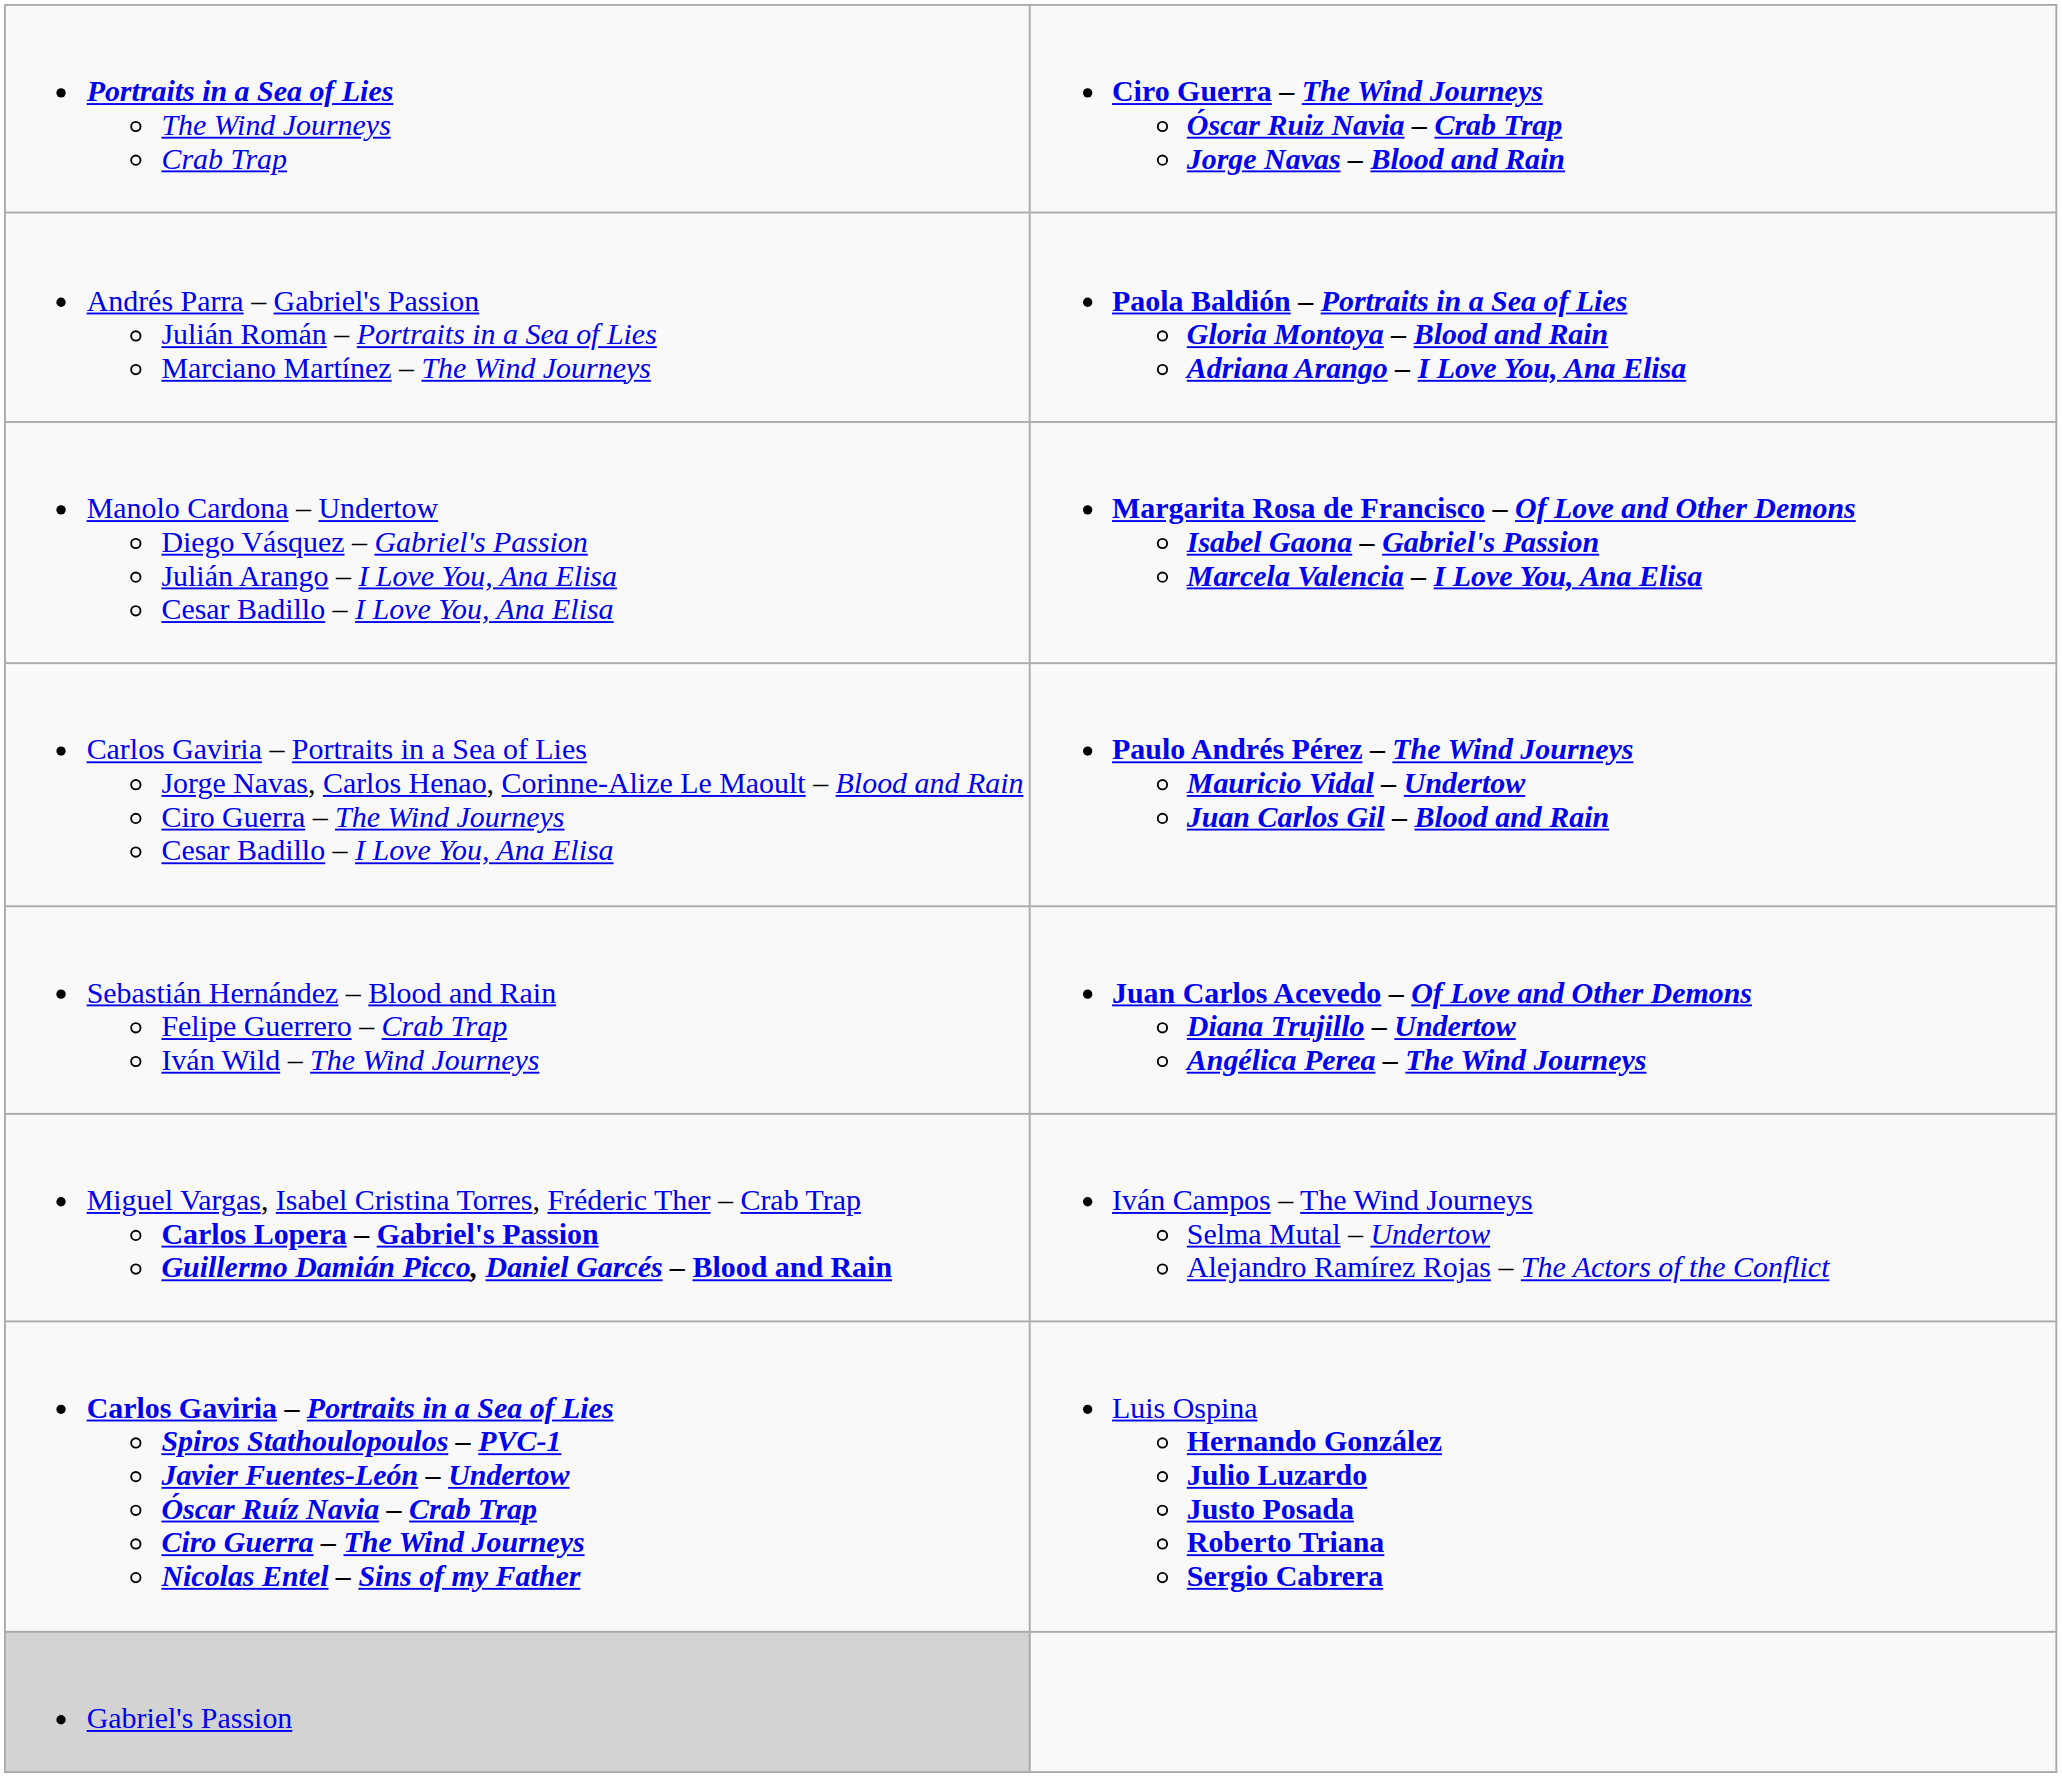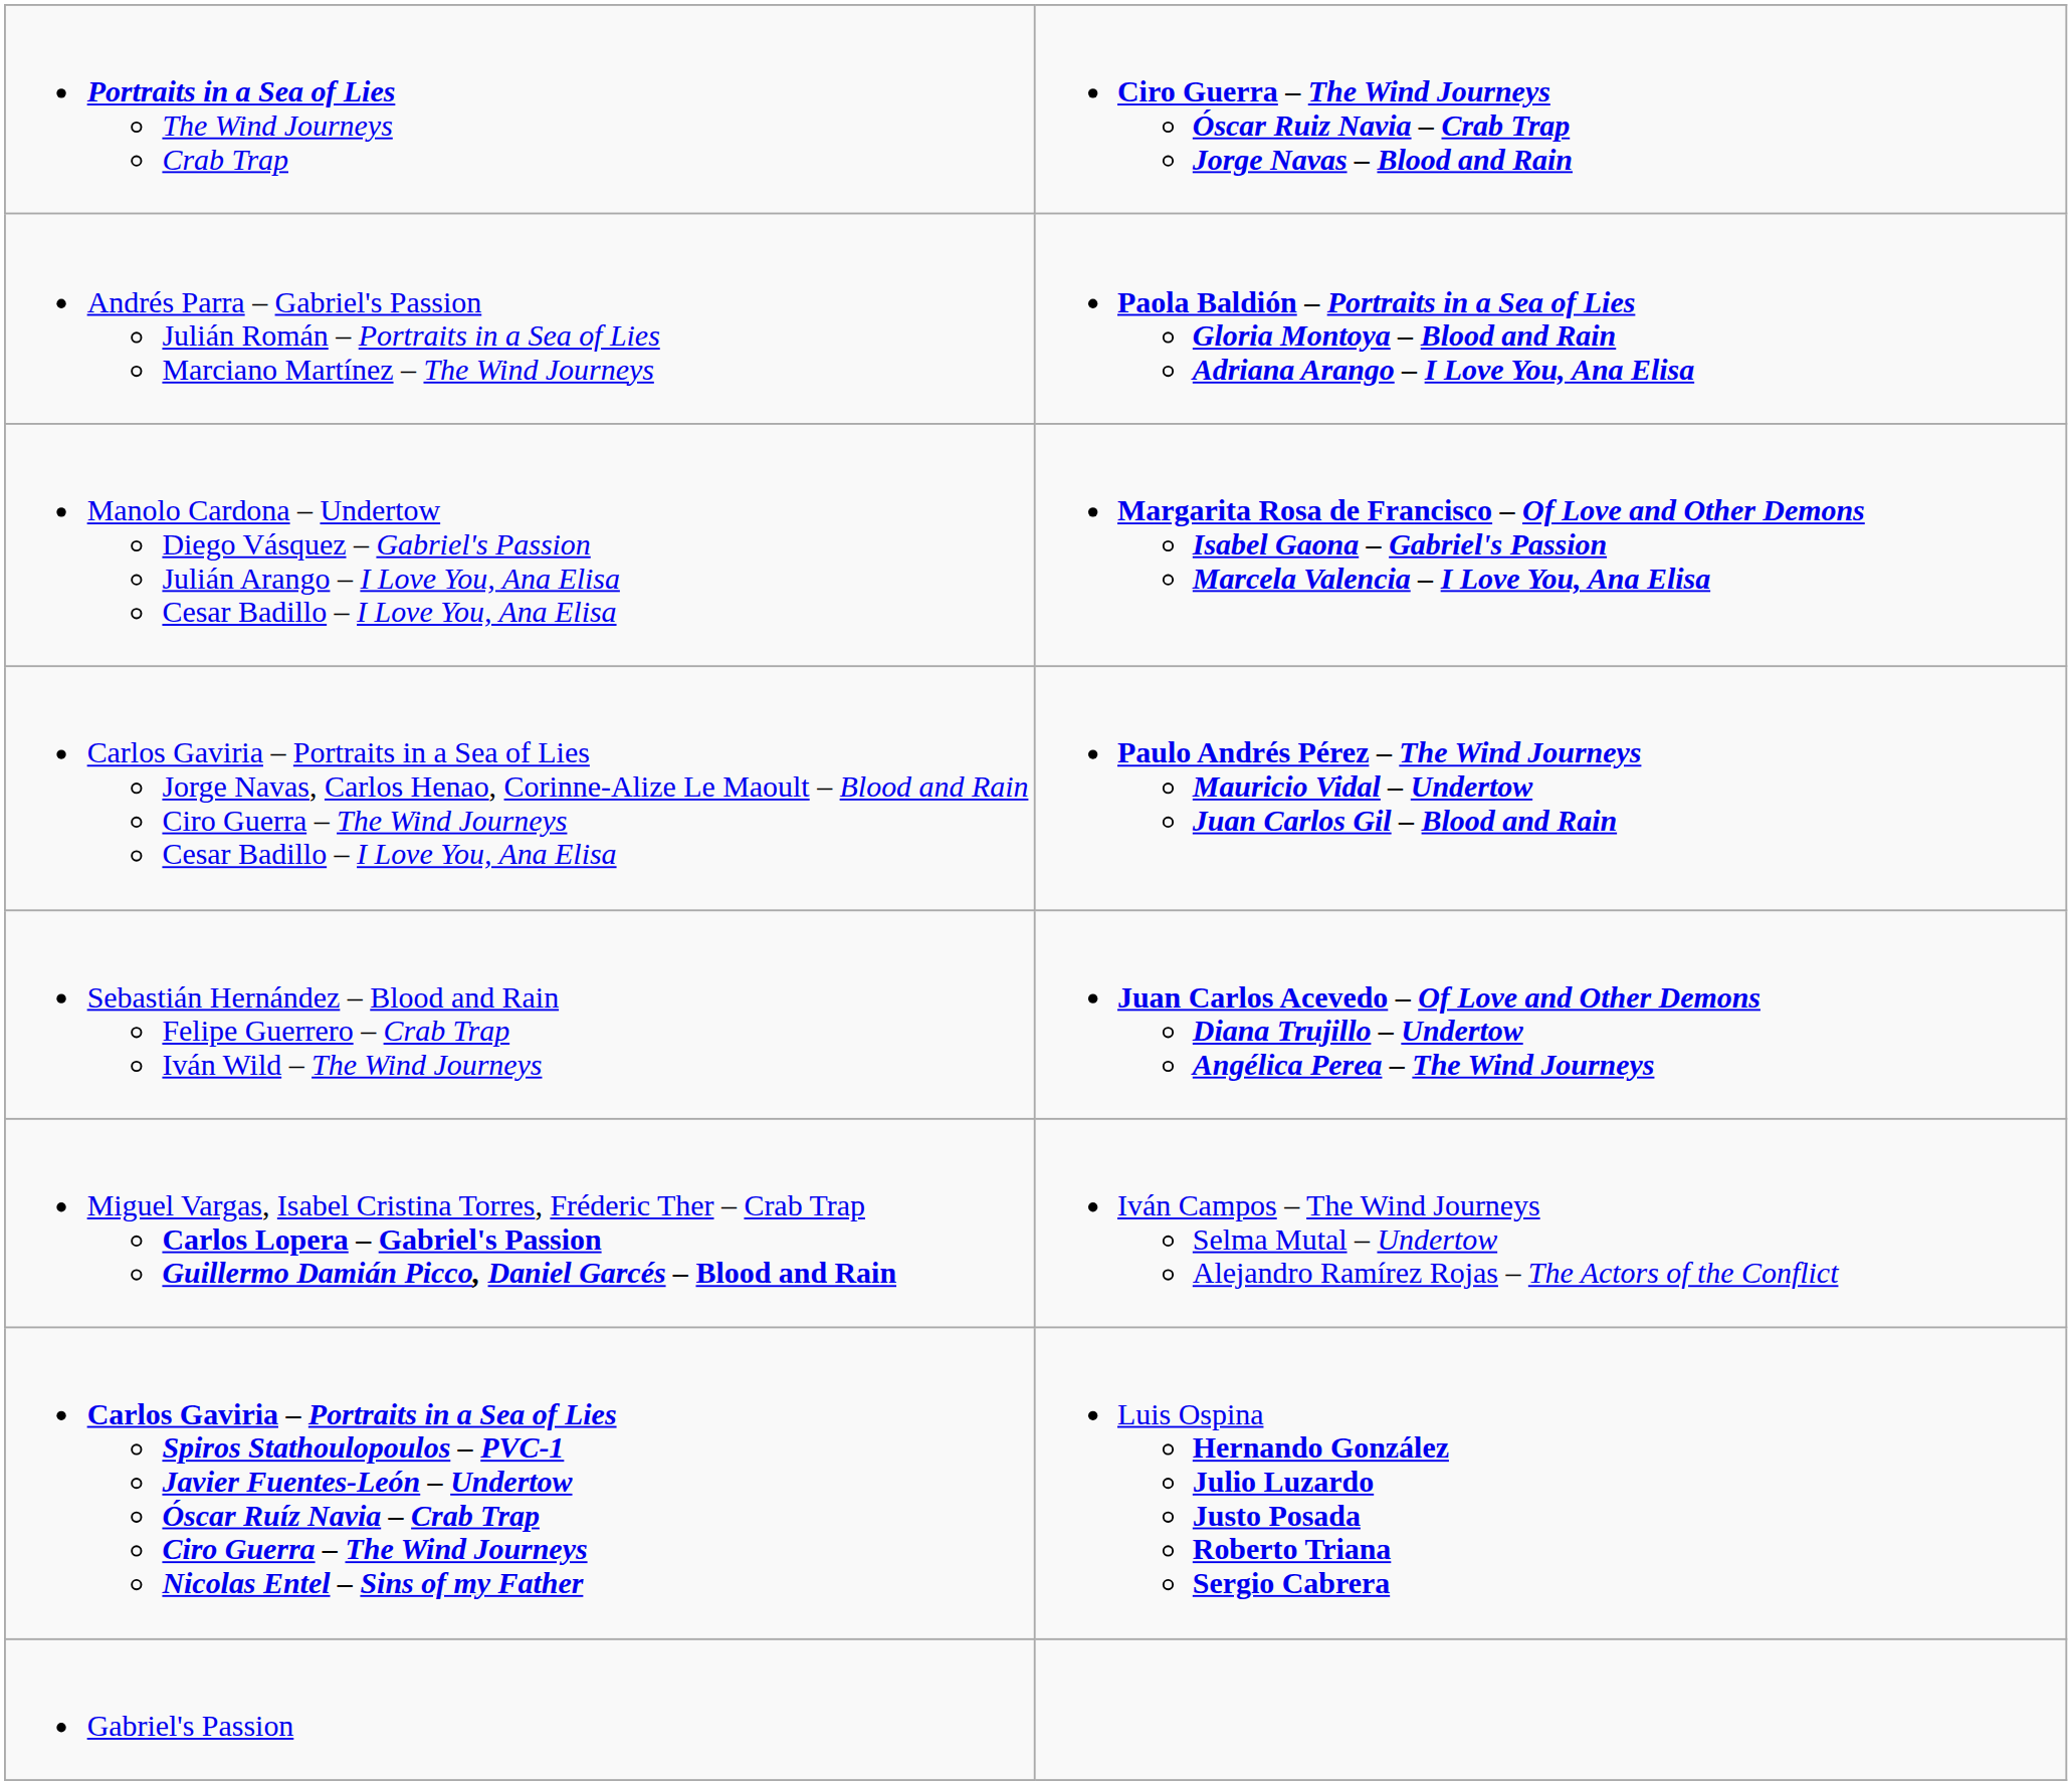Gabriel's Passion | column 1: lightgrey background -> no background
